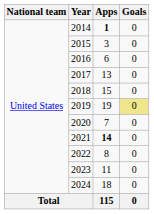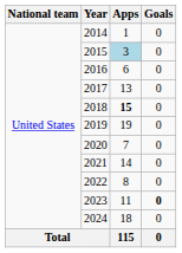2014 | Apps: bold -> normal
2015 | Apps: no background -> lightblue background
2018 | Apps: normal -> bold
2019 | Goals: khaki background -> no background
2021 | Apps: bold -> normal
2023 | Goals: normal -> bold
